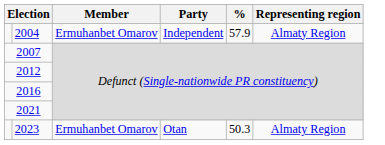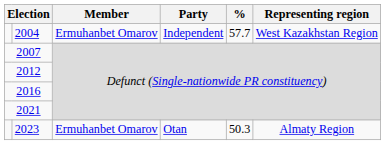2004 | %: 57.9 -> 57.7
2004 | Representing region: Almaty Region -> West Kazakhstan Region
